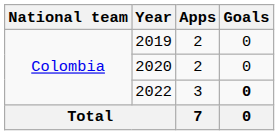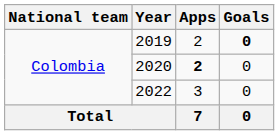2019 | Goals: normal -> bold
2020 | Apps: normal -> bold
2022 | Goals: bold -> normal
